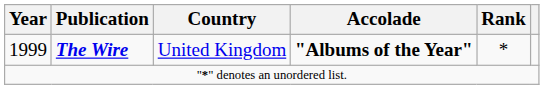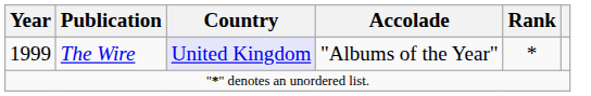1999 | Publication: bold -> normal
1999 | Country: no background -> lavender background
1999 | Accolade: bold -> normal
